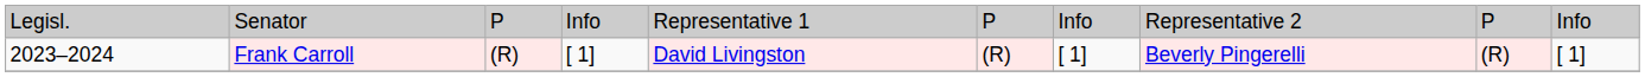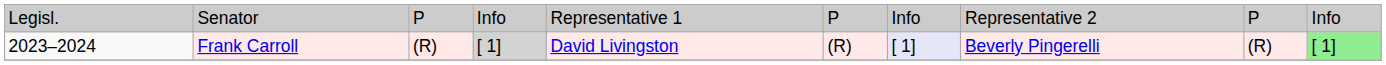Frank Carroll | column 4: no background -> lightgrey background
Frank Carroll | column 7: no background -> lavender background
Frank Carroll | column 10: no background -> lightgreen background
